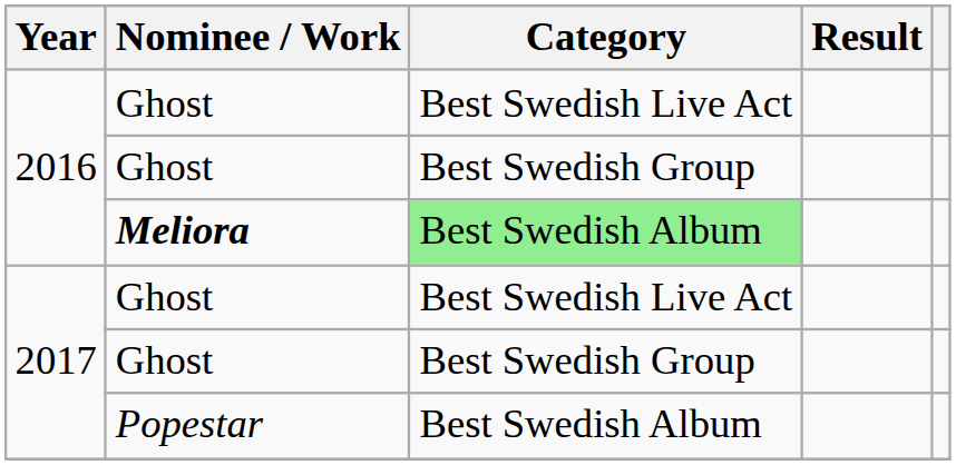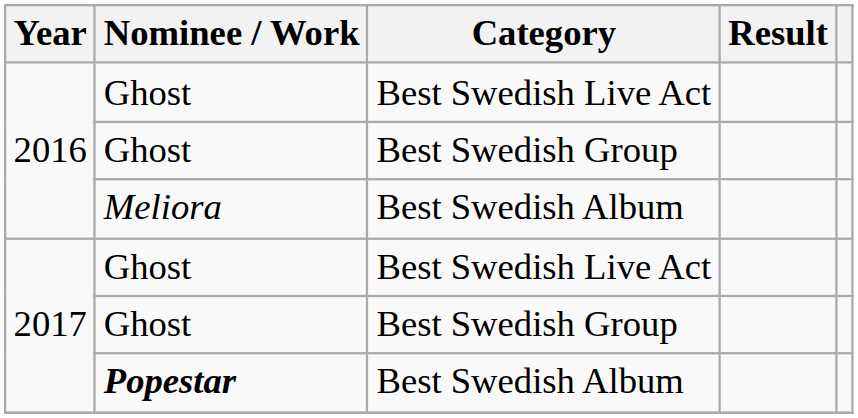Meliora | Nominee / Work: bold -> normal
Meliora | Category: lightgreen background -> no background
Popestar | Nominee / Work: normal -> bold
